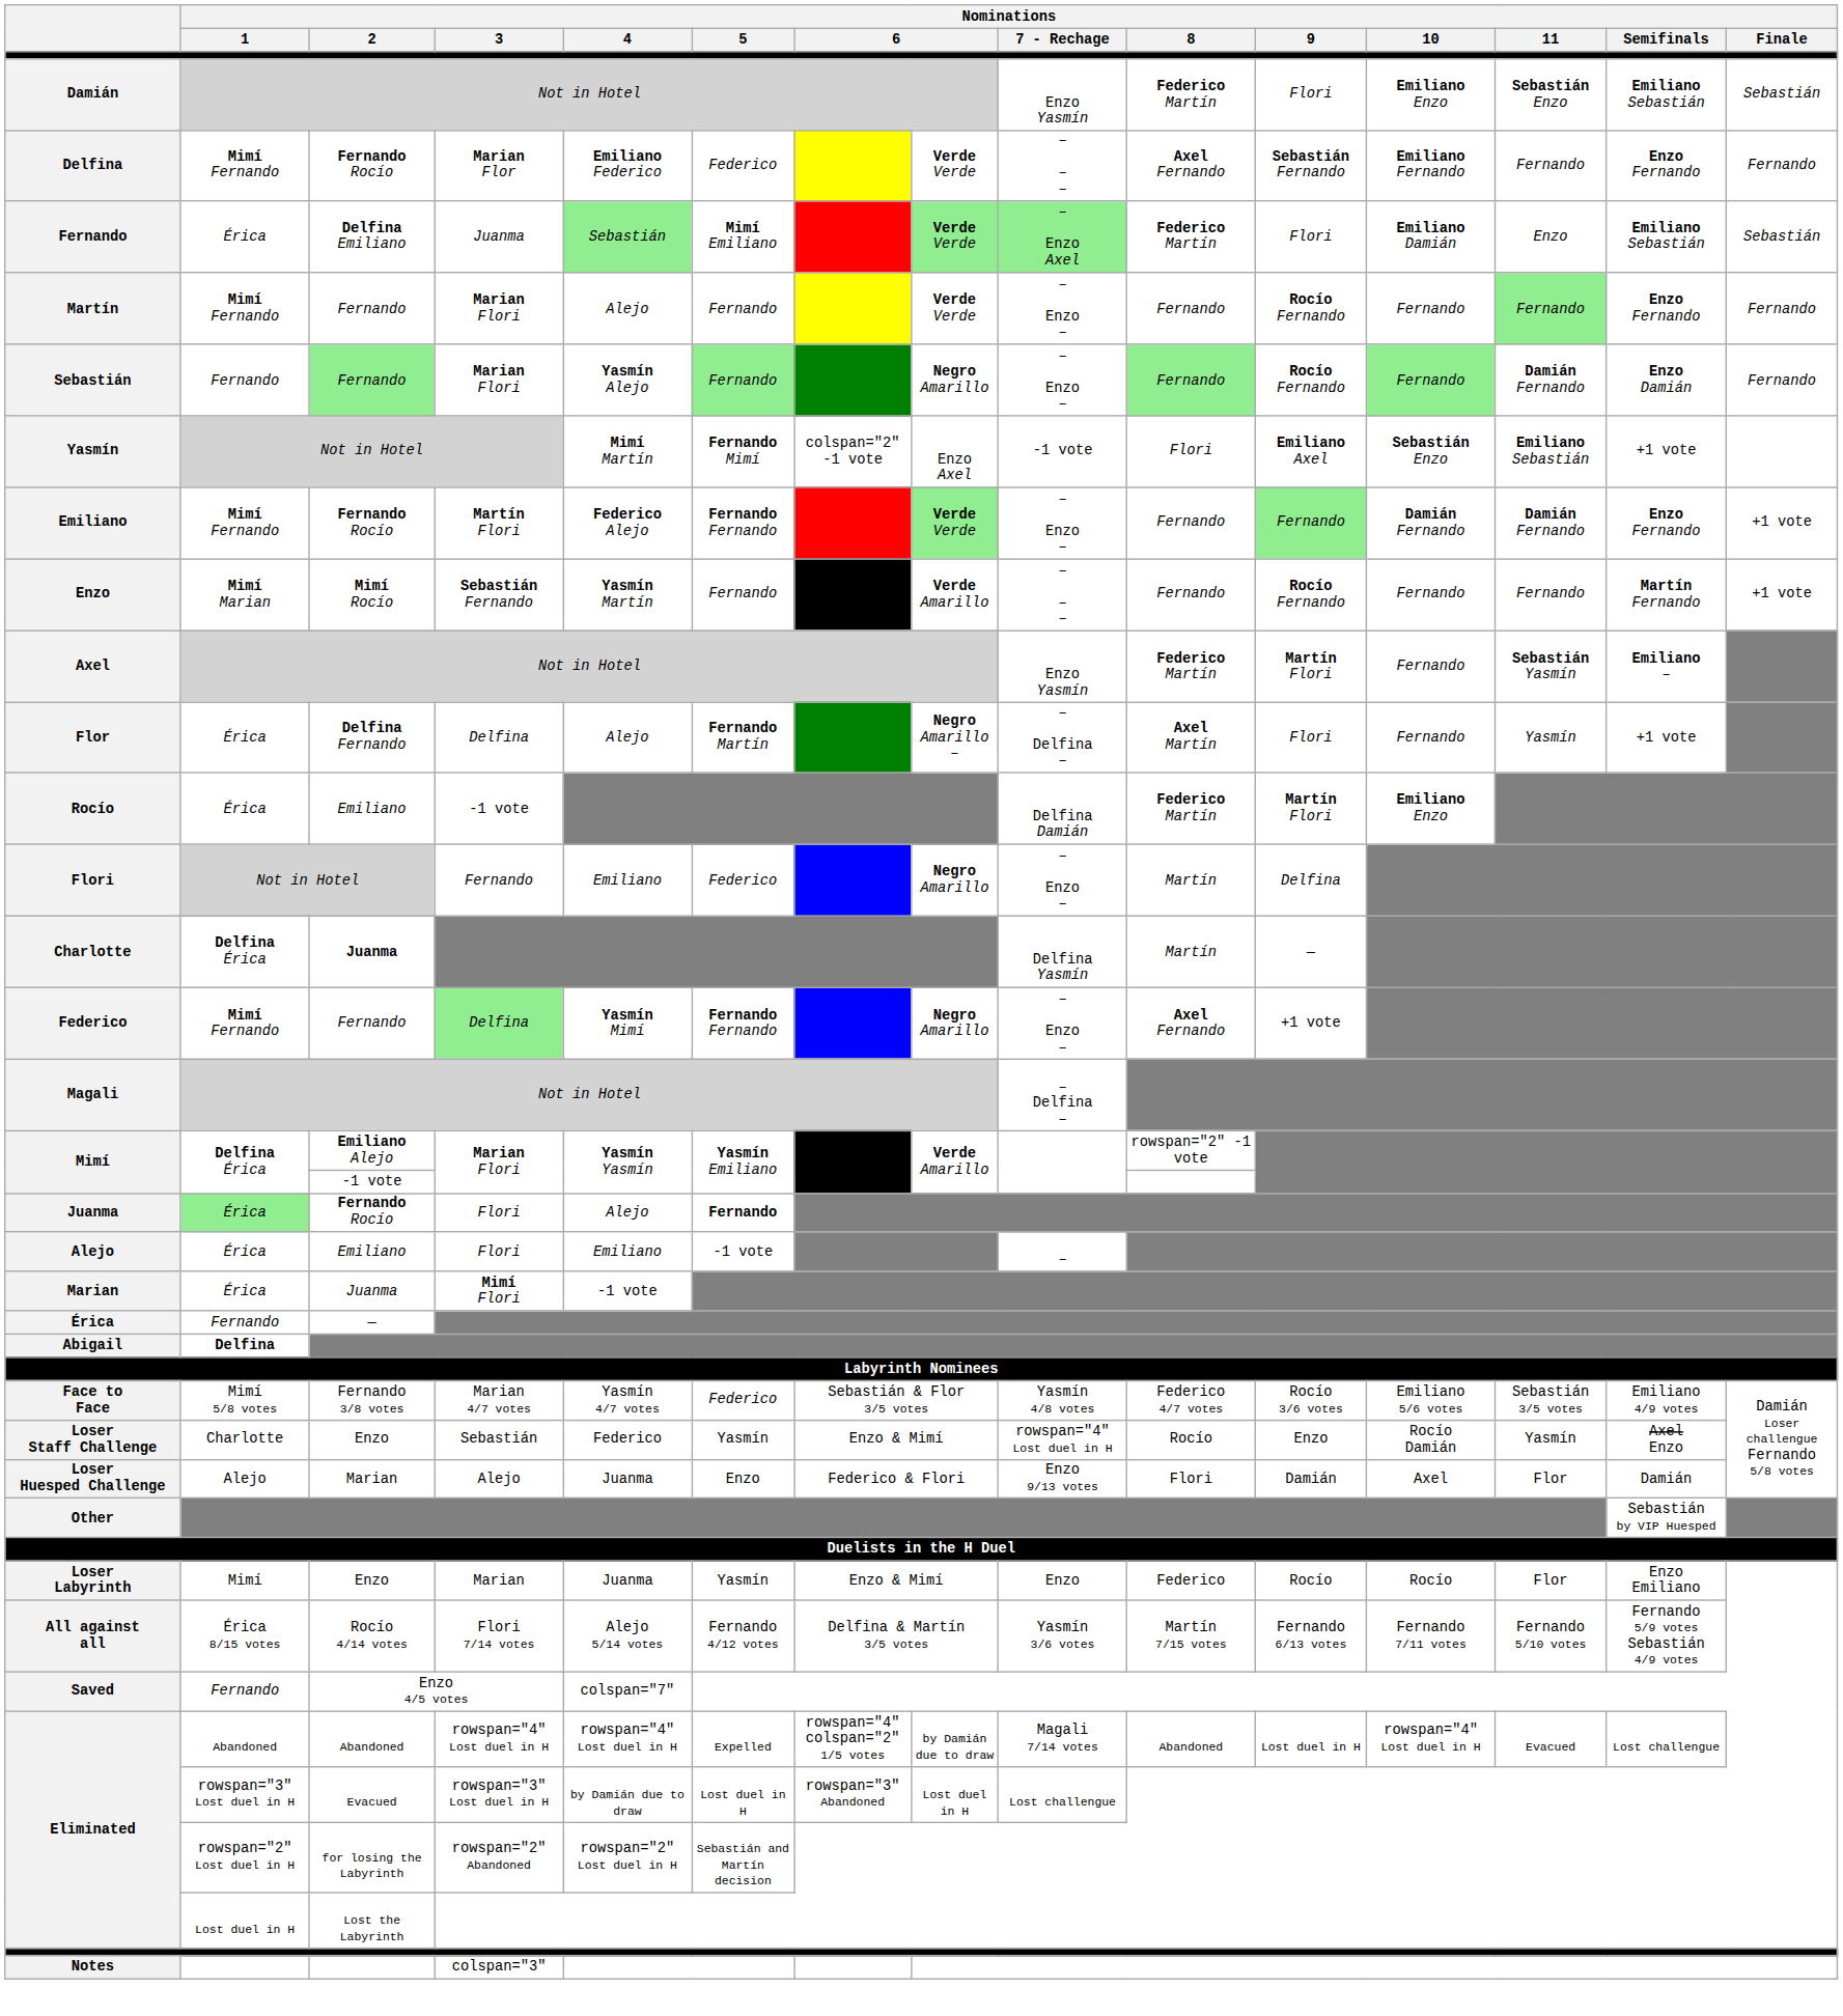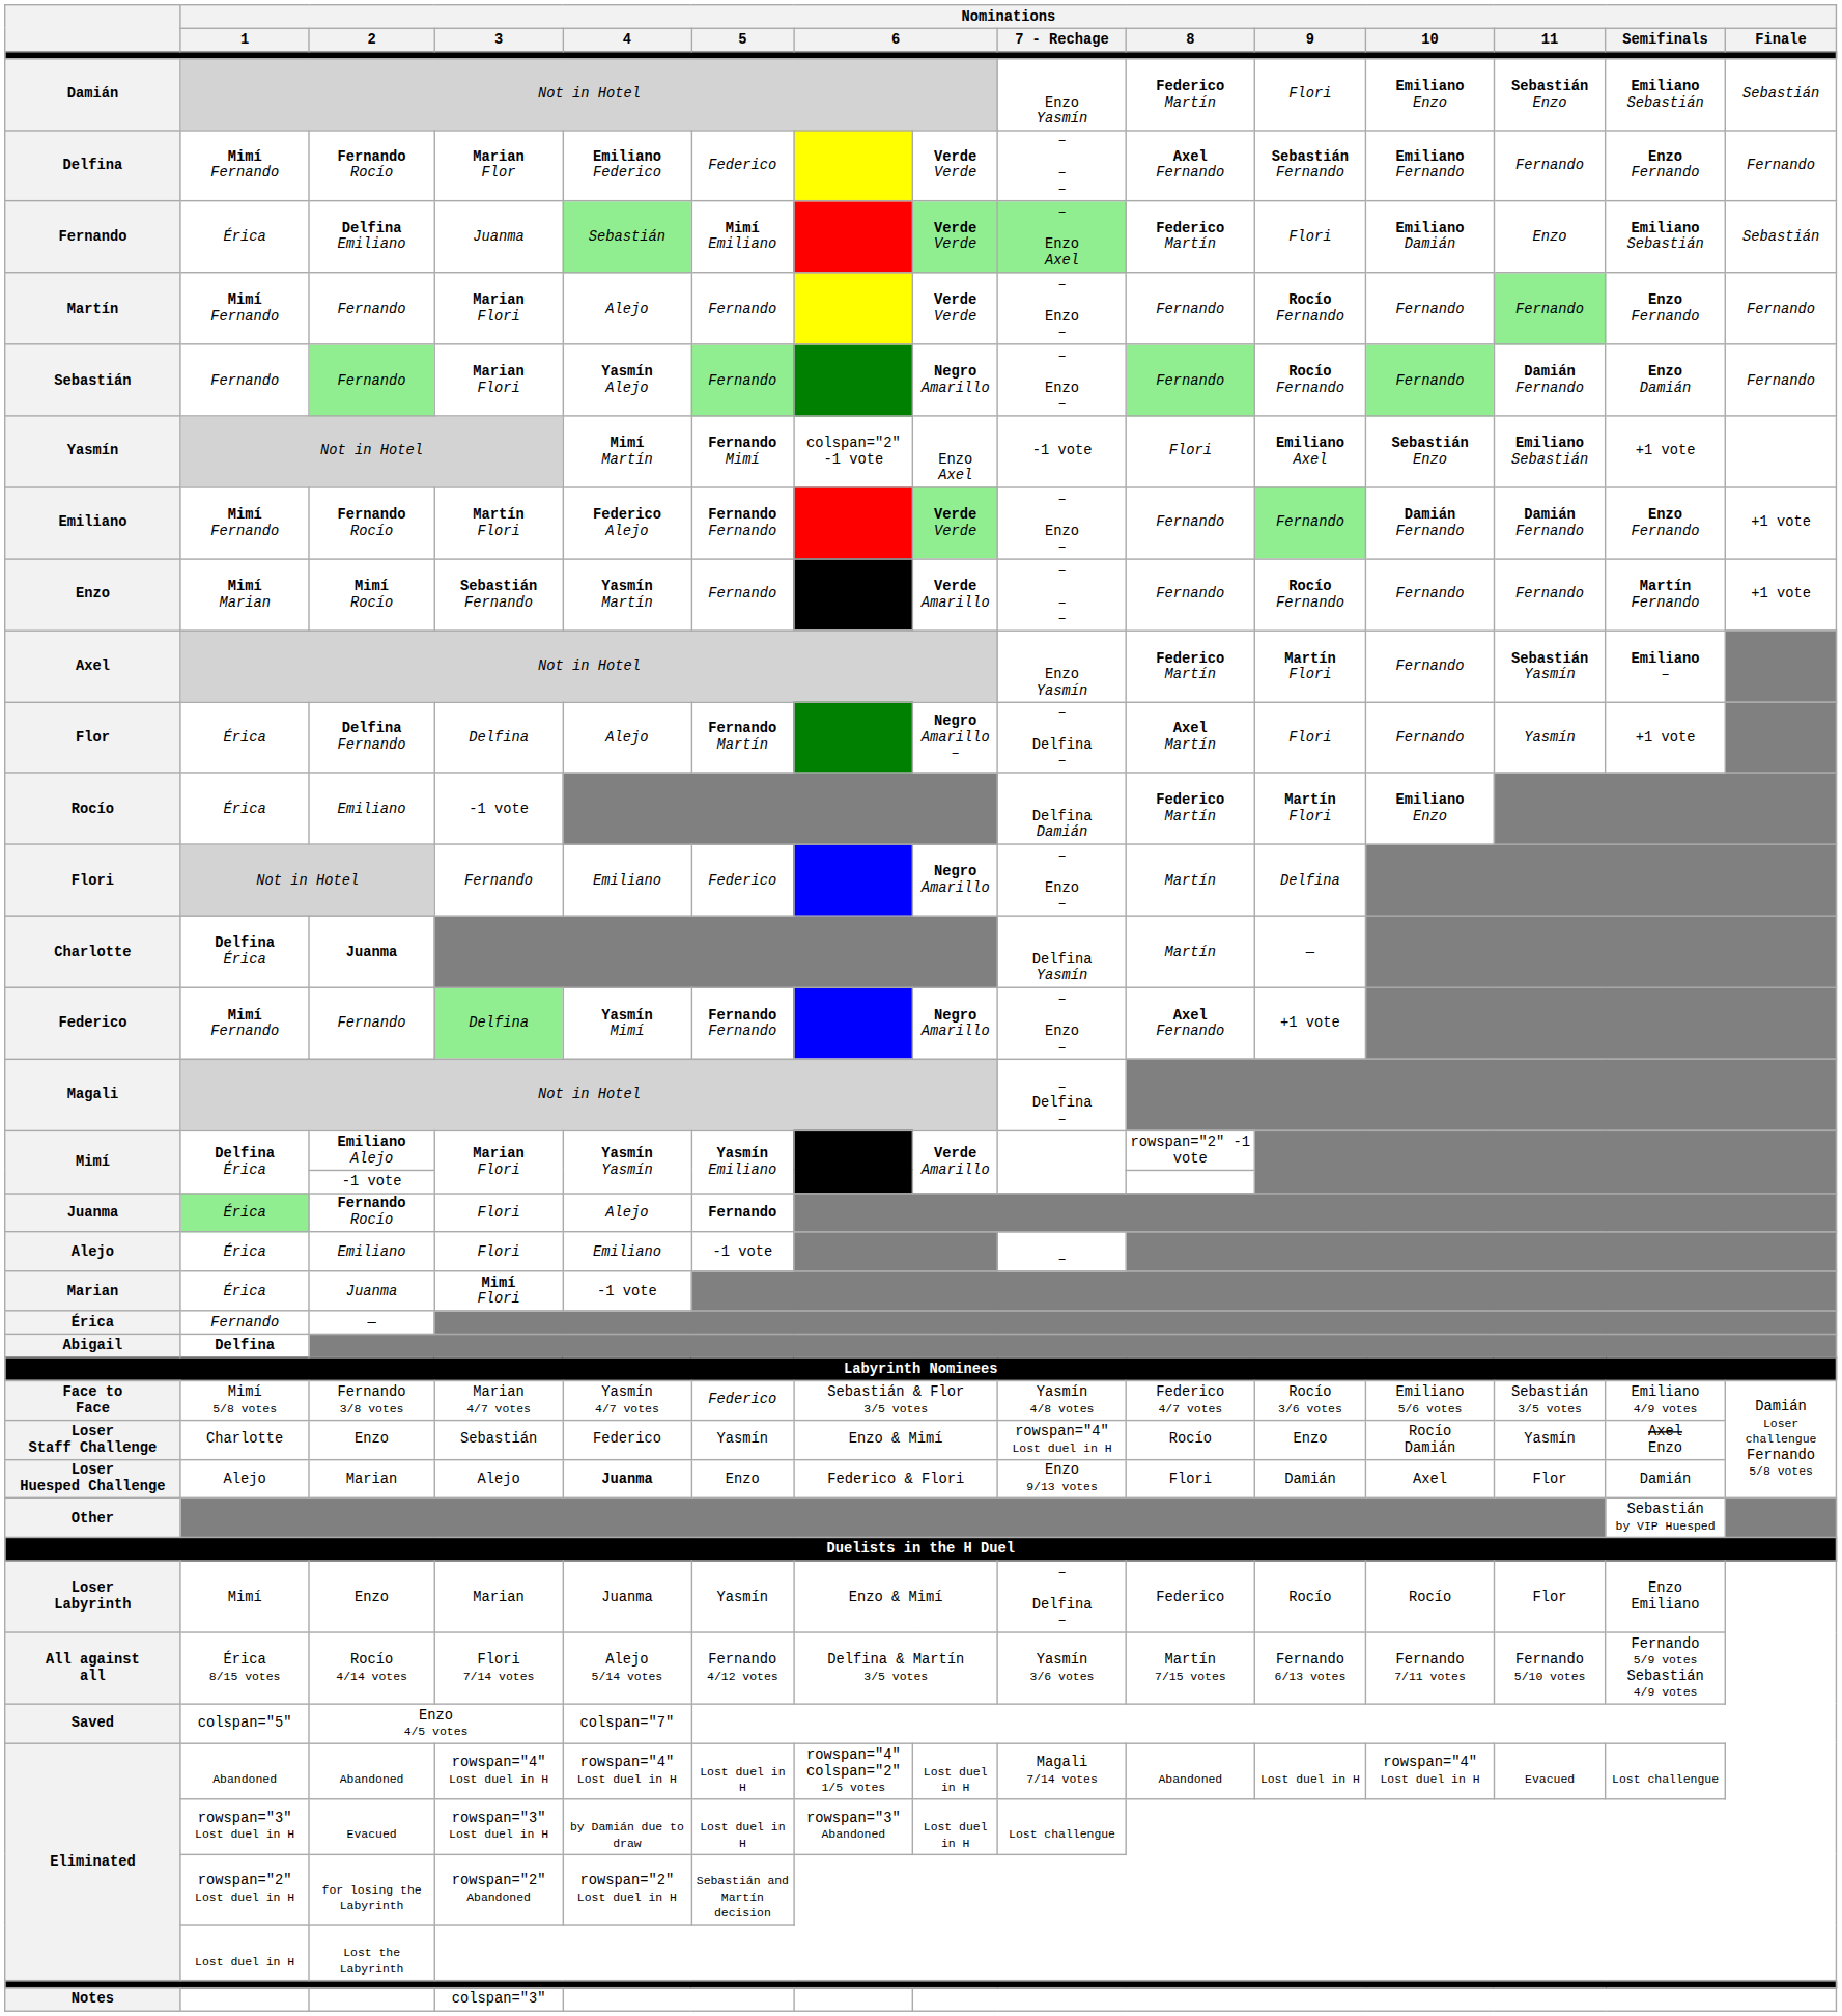Loser Huesped Challenge | Nominations / 4: normal -> bold
Loser Labyrinth | Nominations / 7 - Rechage: Enzo -> – Delfina –
Saved | Nominations / 1: Fernando -> colspan="5"
Eliminated / Abandoned | Nominations / 5: Expelled -> Lost duel in H
Eliminated / Abandoned | column 8: by Damián due to draw -> Lost duel in H
